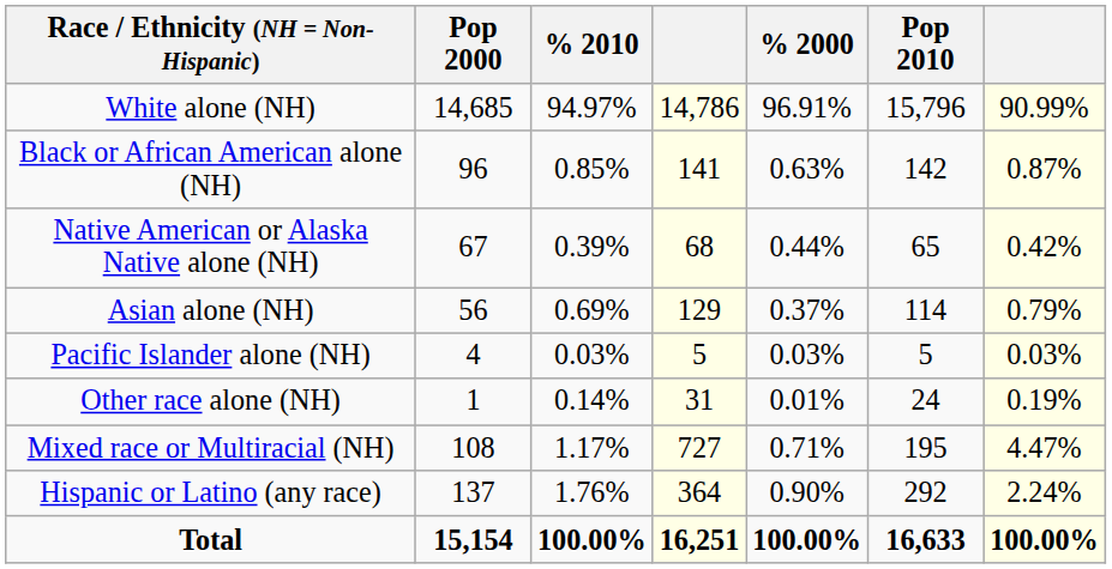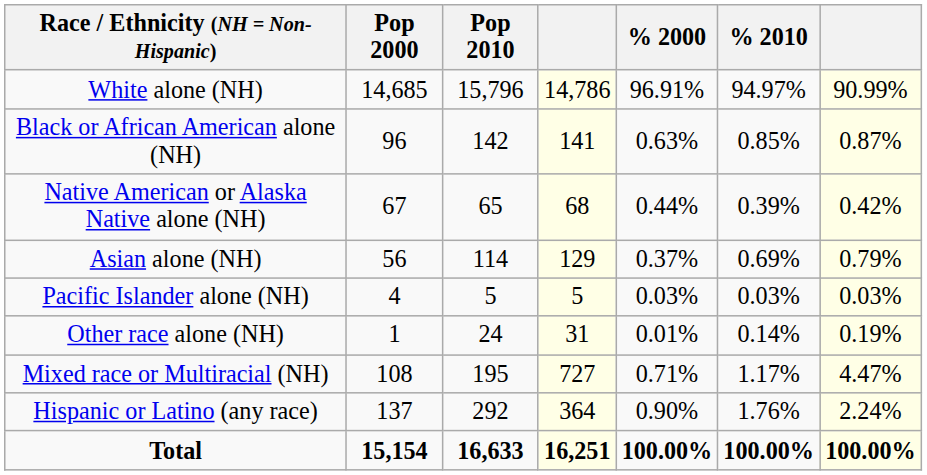columns swapped: Pop 2010 <-> % 2010
